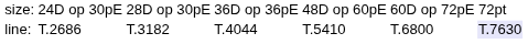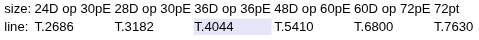line: | column 4: no background -> lavender background
line: | column 7: lavender background -> no background
